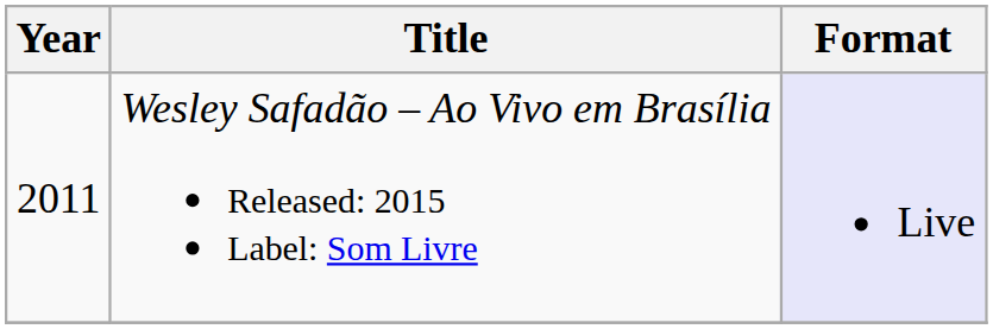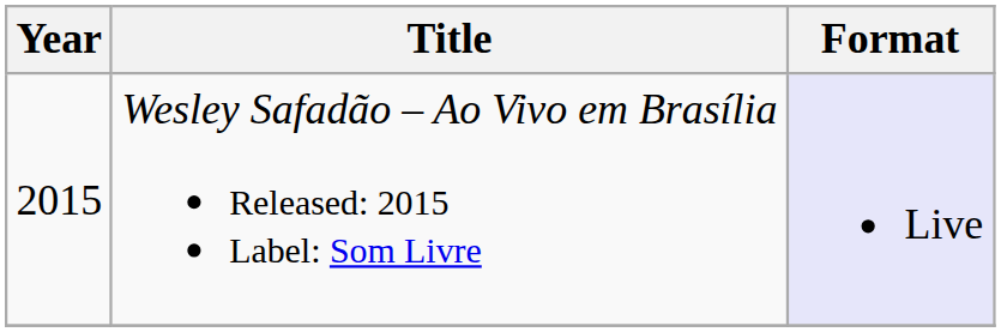row 2 | Year: 2011 -> 2015
